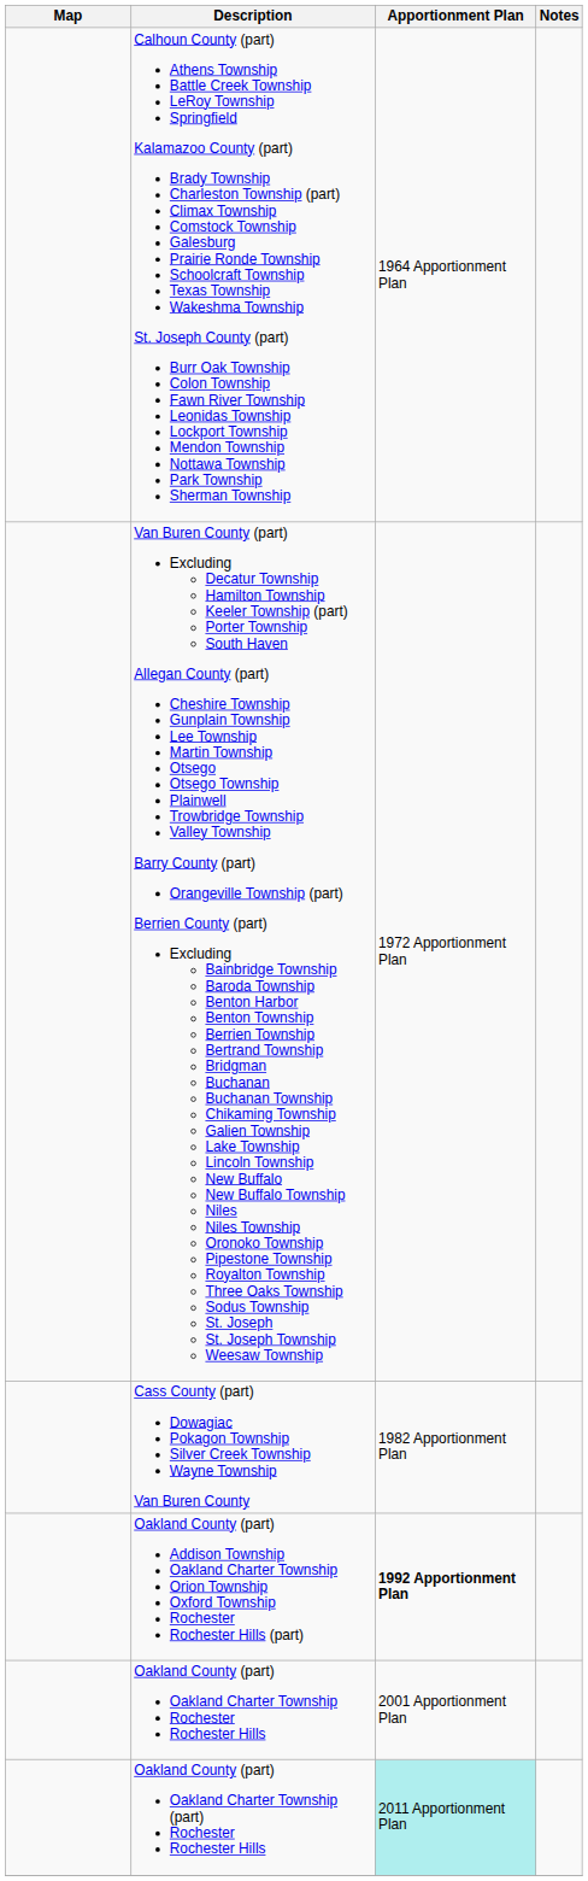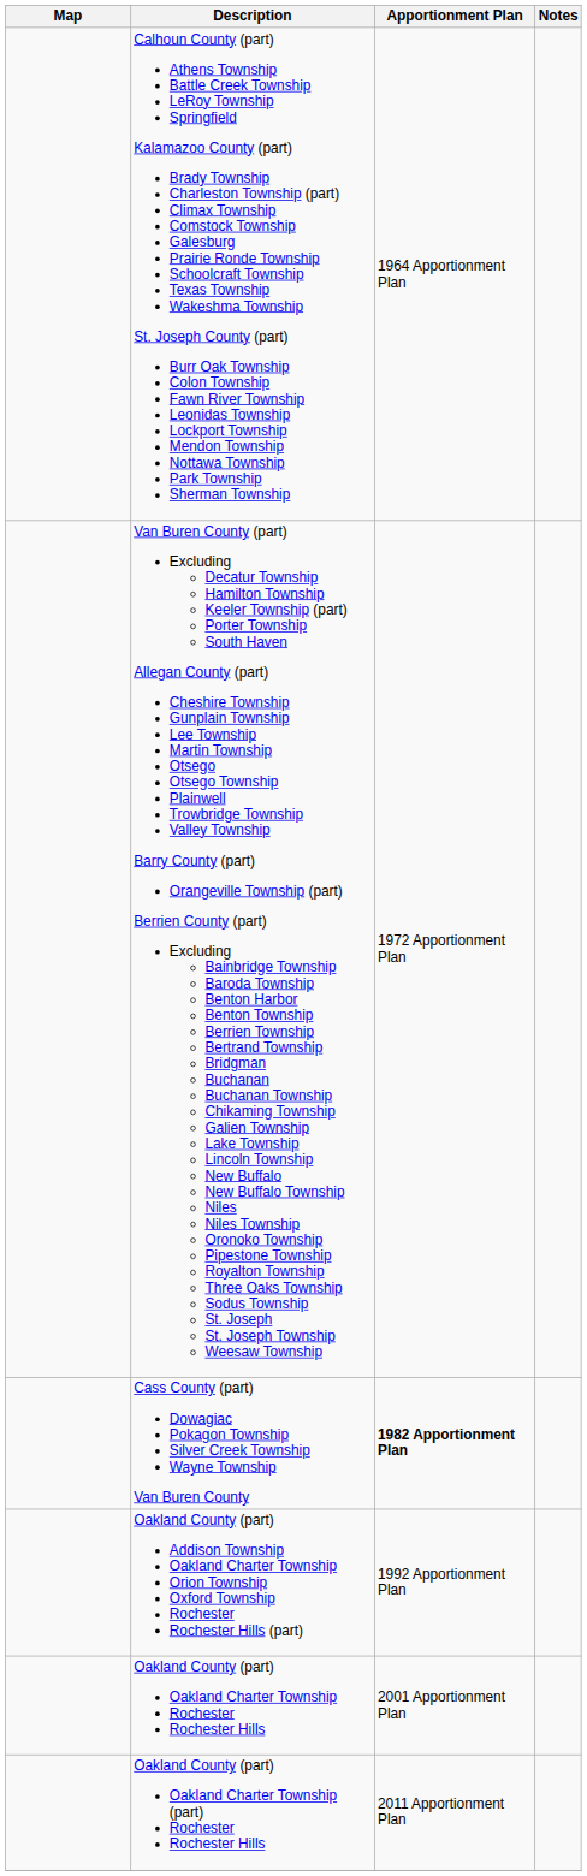row 4 | Apportionment Plan: normal -> bold
row 5 | Apportionment Plan: bold -> normal
row 7 | Apportionment Plan: paleturquoise background -> no background
